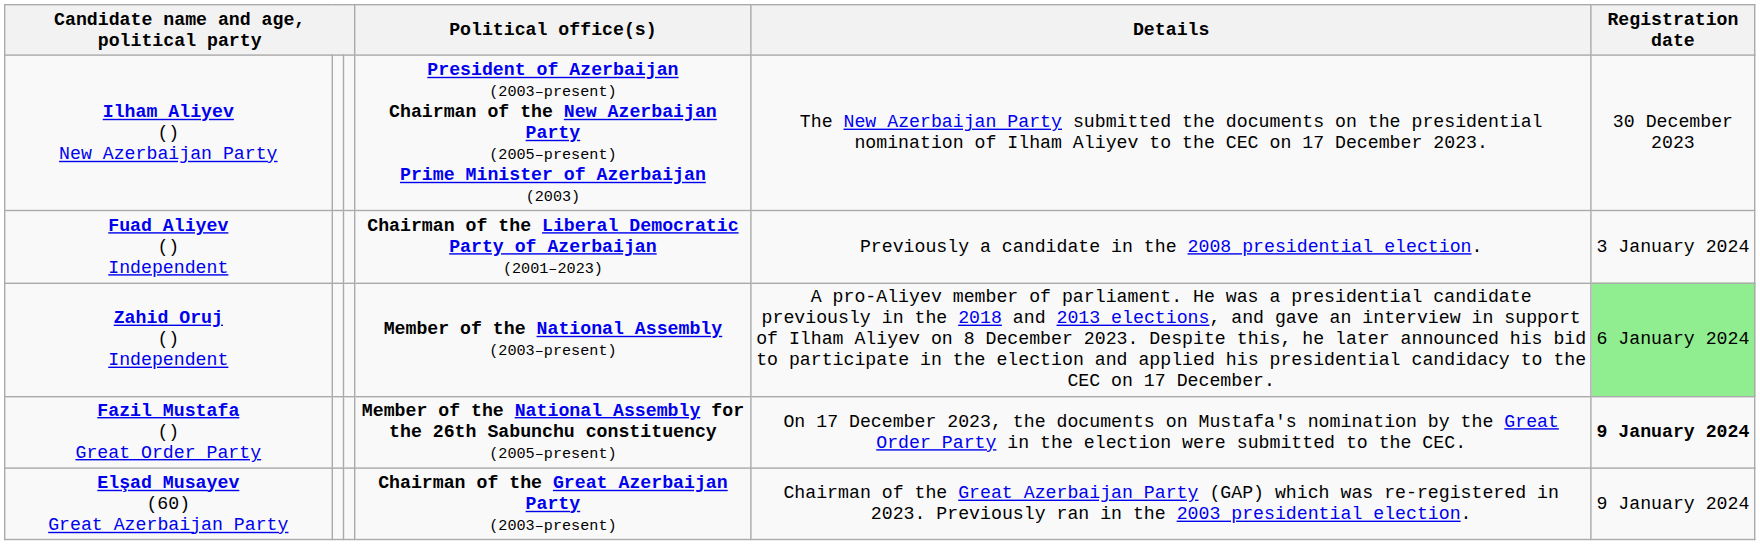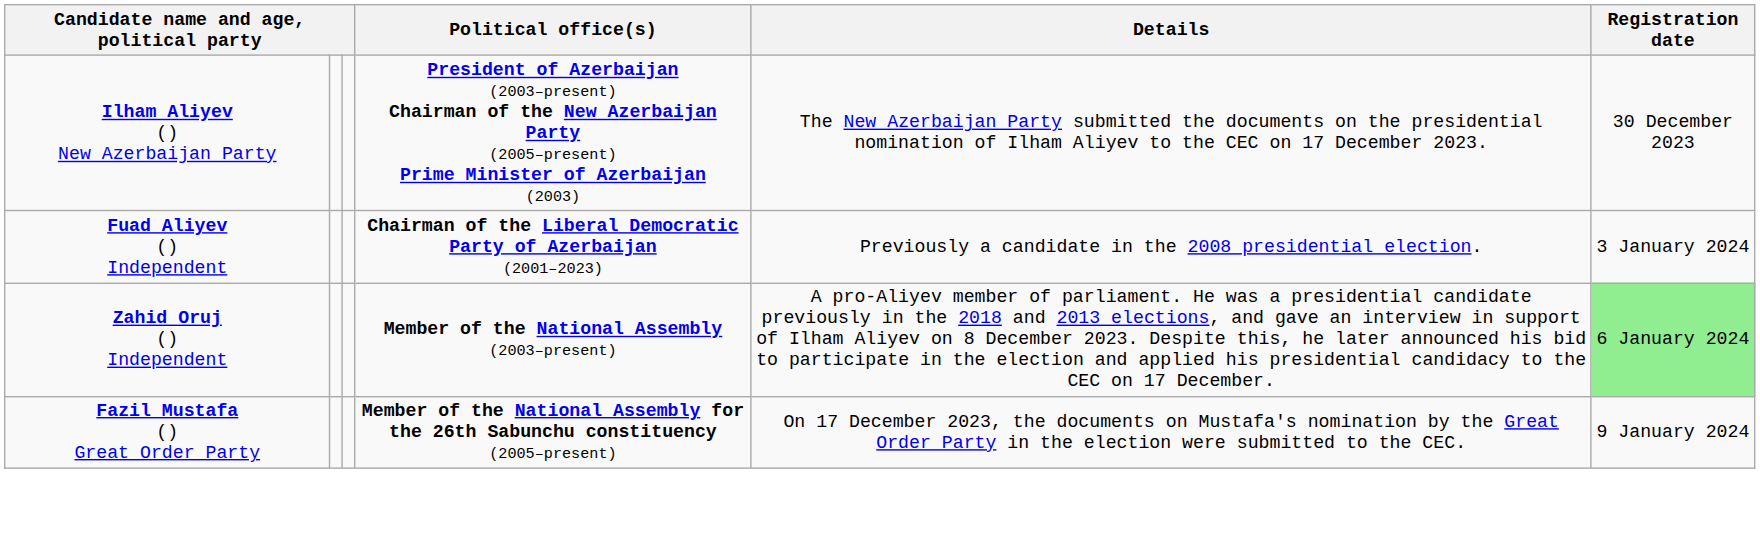Fazil Mustafa () Great Order Party | Registration date: bold -> normal
- row: Elşad Musayev (60) Great Azerbaijan Party | Chairman of the Great Azerbaijan Party (2003–present) | Chairman of the Great Azerbaijan Party (GAP) which was re-registered in 2023. Previously ran in the 2003 presidential election. | 9 January 2024
